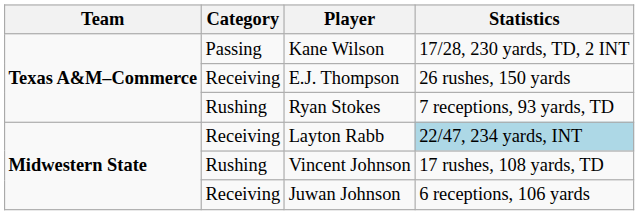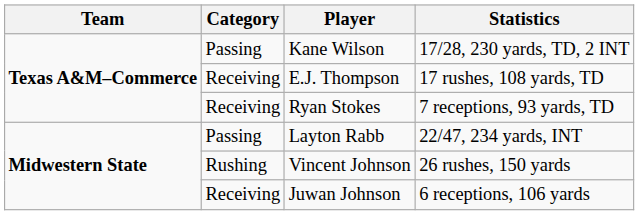E.J. Thompson | Statistics: 26 rushes, 150 yards -> 17 rushes, 108 yards, TD
Ryan Stokes | Category: Rushing -> Receiving
Layton Rabb | Category: Receiving -> Passing
Layton Rabb | Statistics: lightblue background -> no background
Vincent Johnson | Statistics: 17 rushes, 108 yards, TD -> 26 rushes, 150 yards
